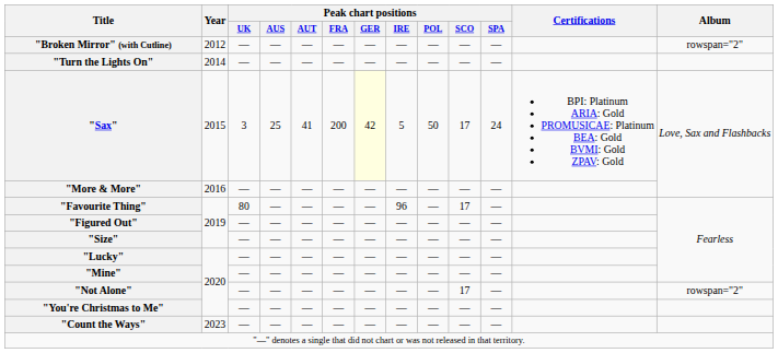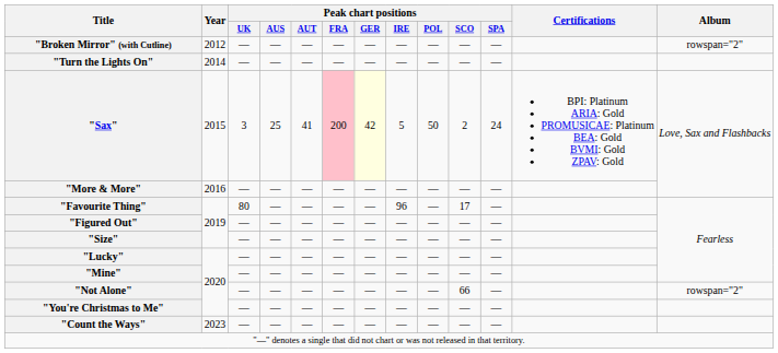"Sax" | Peak chart positions / FRA: no background -> pink background
"Sax" | Peak chart positions / SCO: 17 -> 2
"Not Alone" | Peak chart positions / SCO: 17 -> 66
